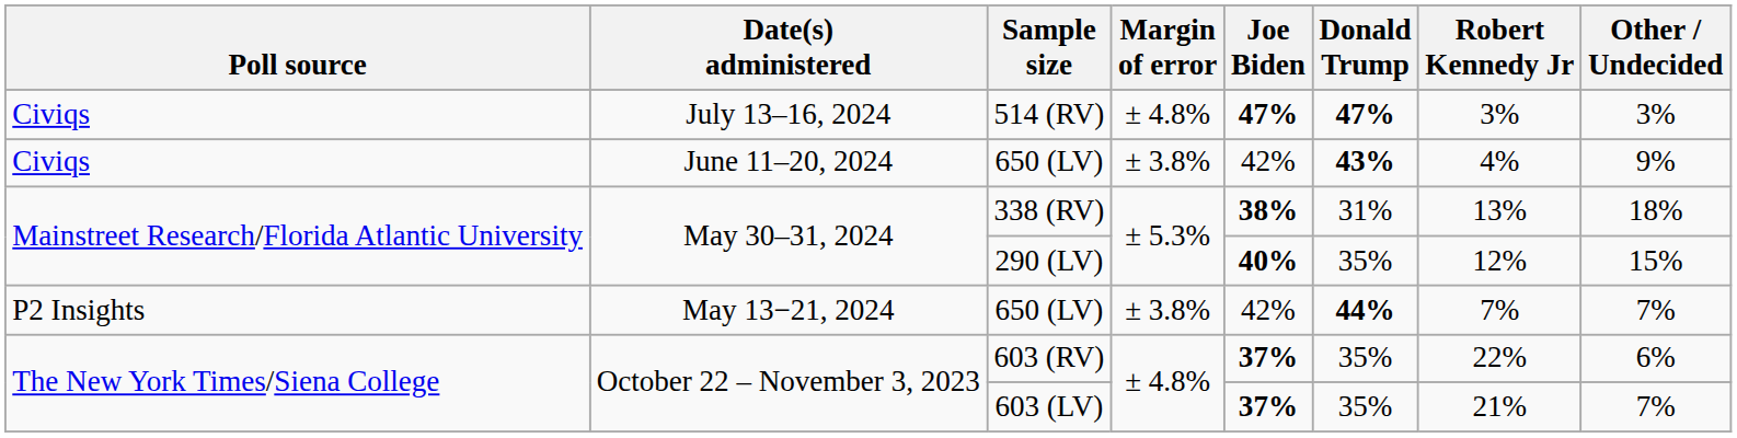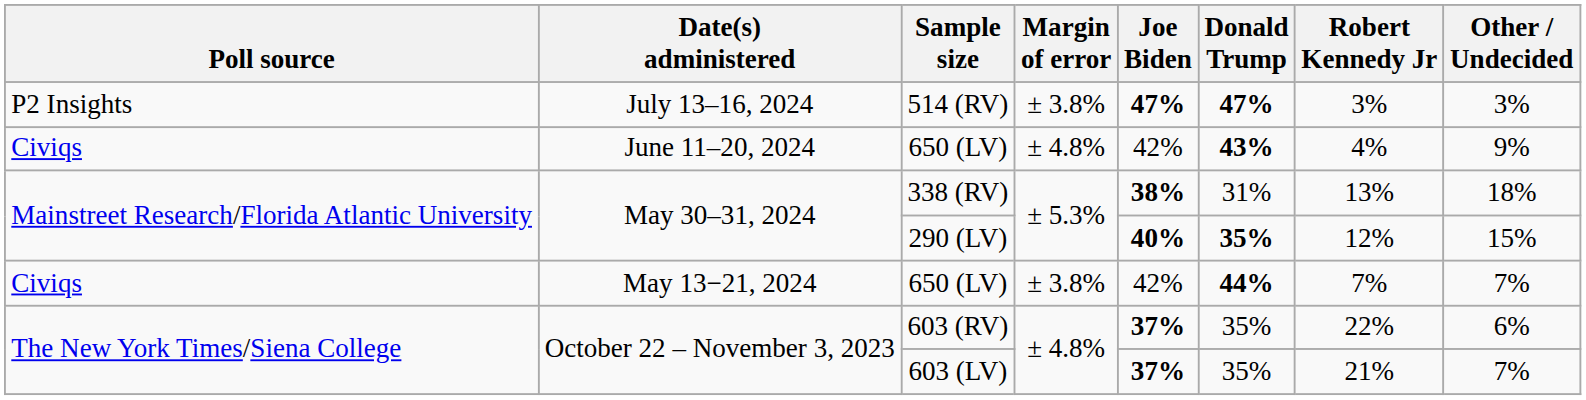514 (RV) | Poll source: Civiqs -> P2 Insights
514 (RV) | Margin of error: ± 4.8% -> ± 3.8%
June 11–20, 2024 / 650 (LV) | Margin of error: ± 3.8% -> ± 4.8%
290 (LV) | Donald Trump: normal -> bold
May 13−21, 2024 / 650 (LV) | Poll source: P2 Insights -> Civiqs
